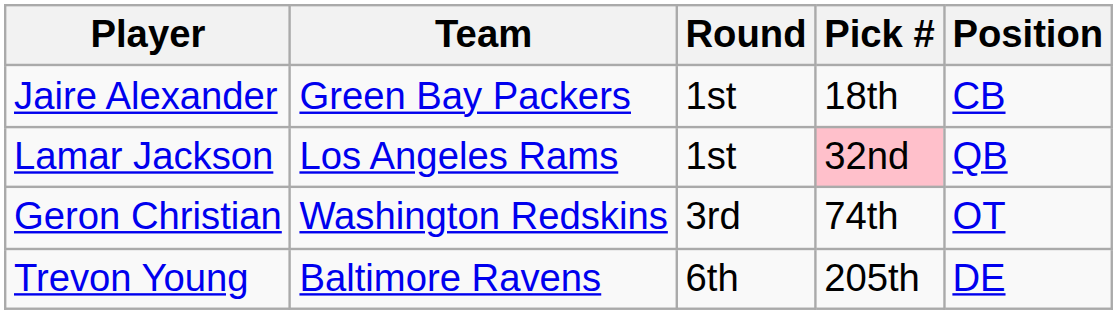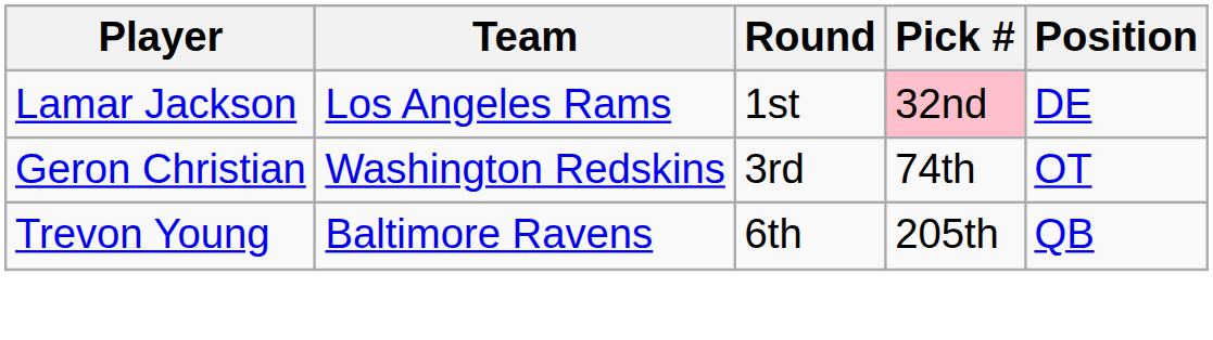- row: Jaire Alexander | Green Bay Packers | 1st | 18th | CB
Lamar Jackson | Position: QB -> DE
Trevon Young | Position: DE -> QB
